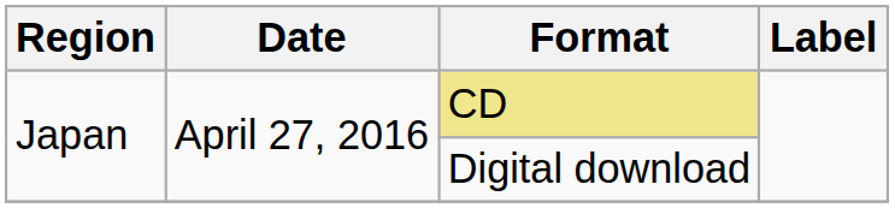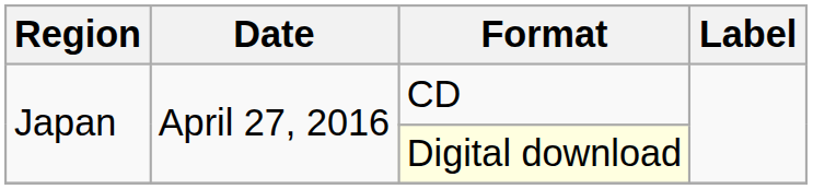CD | Format: khaki background -> no background
Digital download | Format: no background -> lightyellow background
